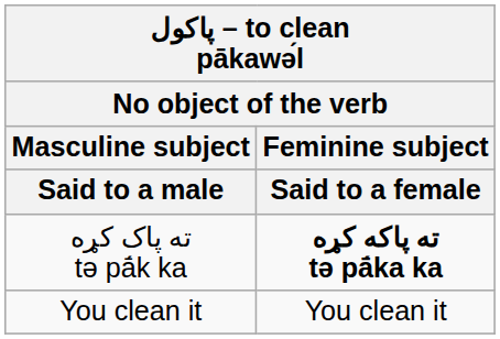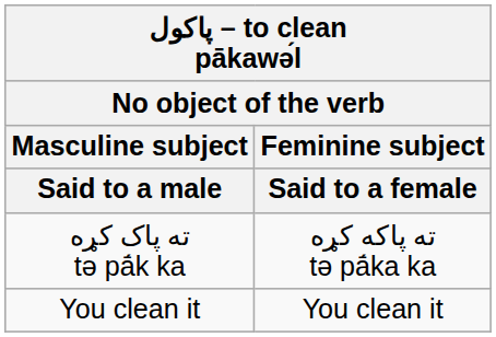ته پاک کړه tә pā́k ka | Feminine subject / Said to a female: bold -> normal
